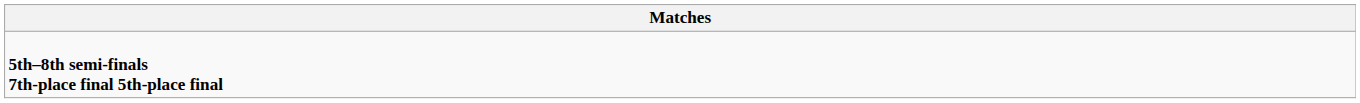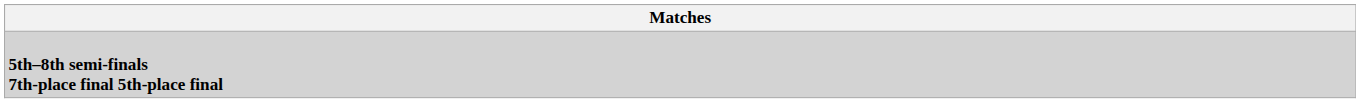row 2 | column 1: no background -> lightgrey background
